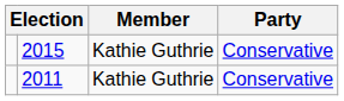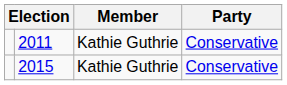rows swapped: 2011 <-> 2015
